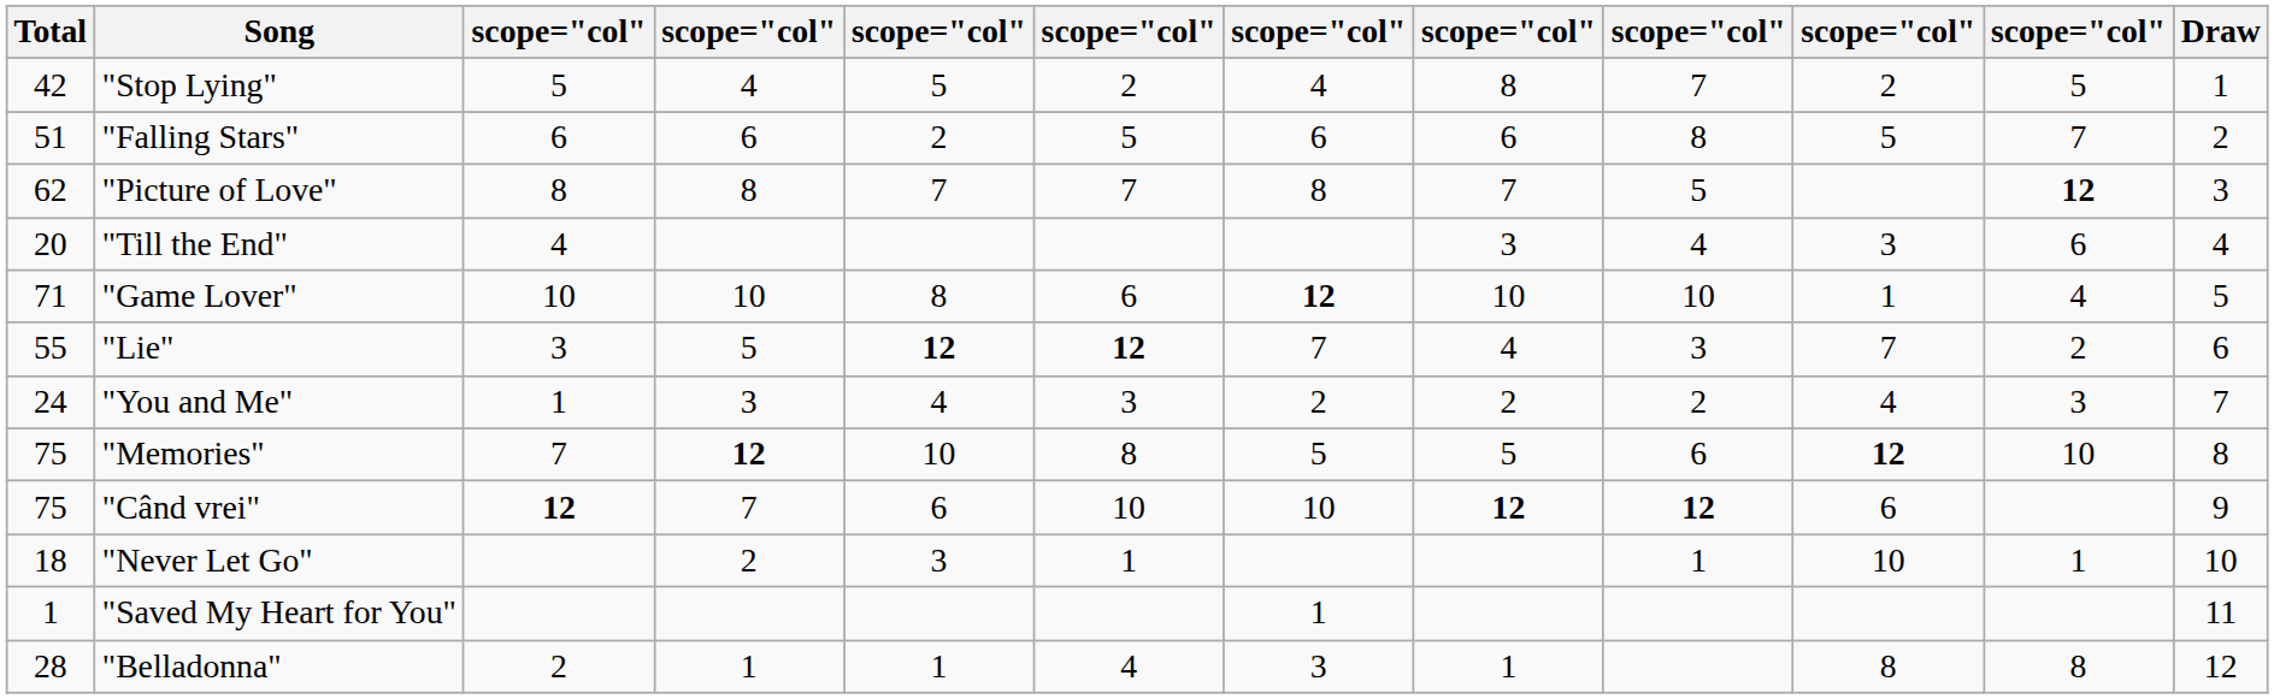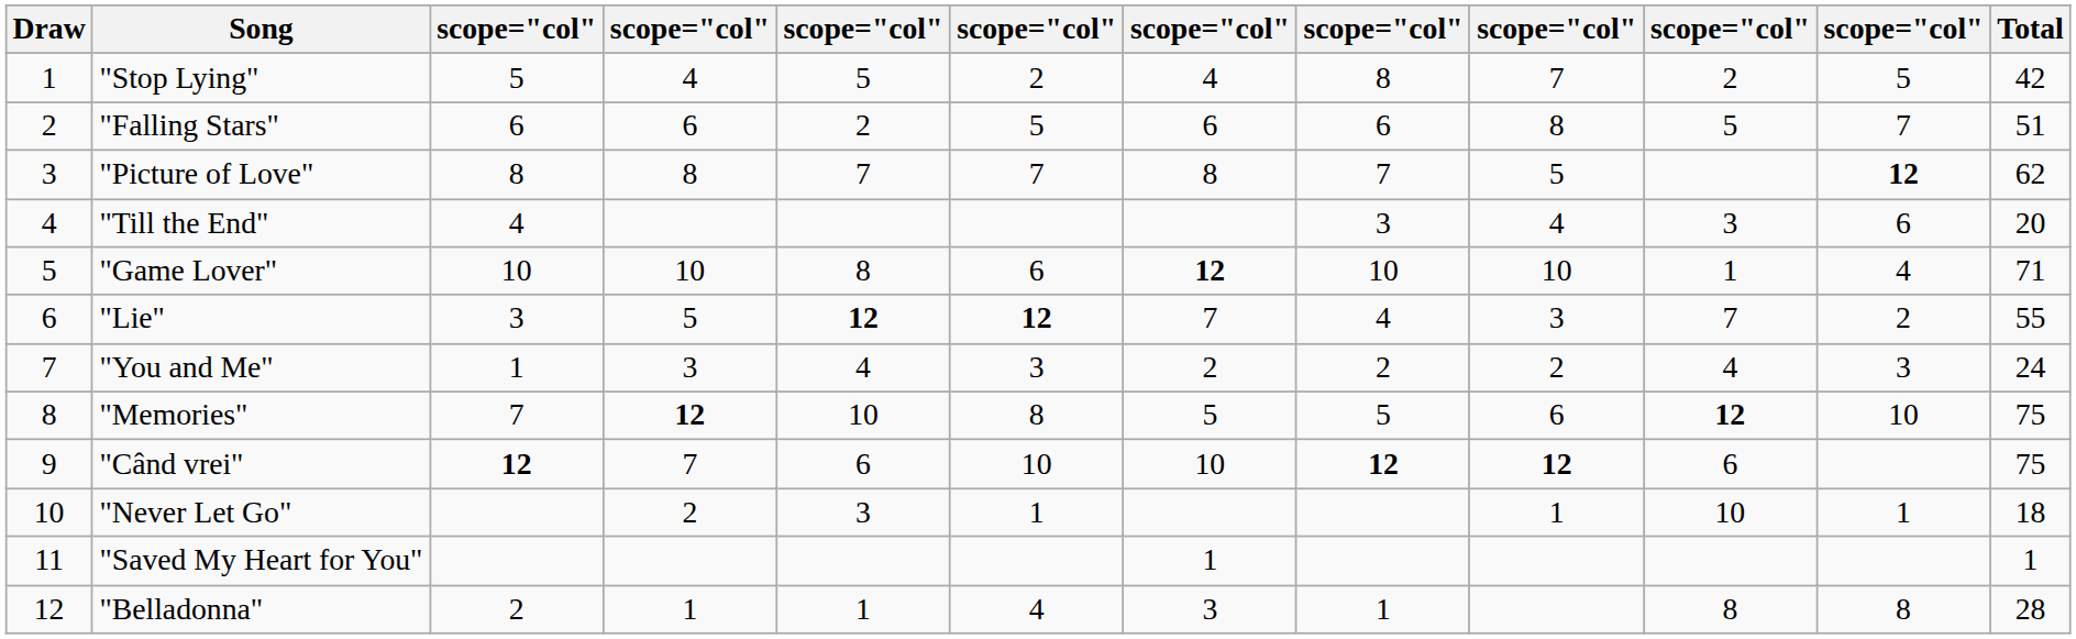columns swapped: Draw <-> Total
